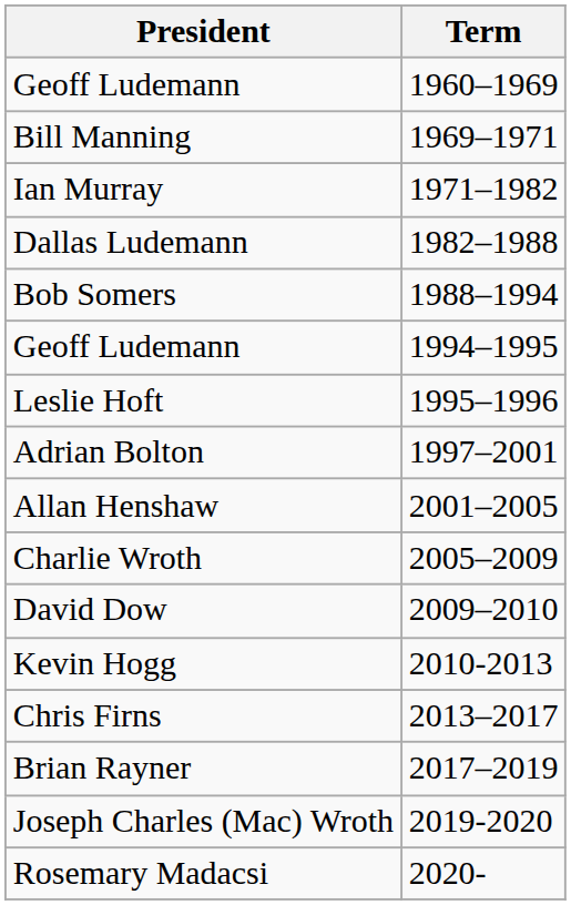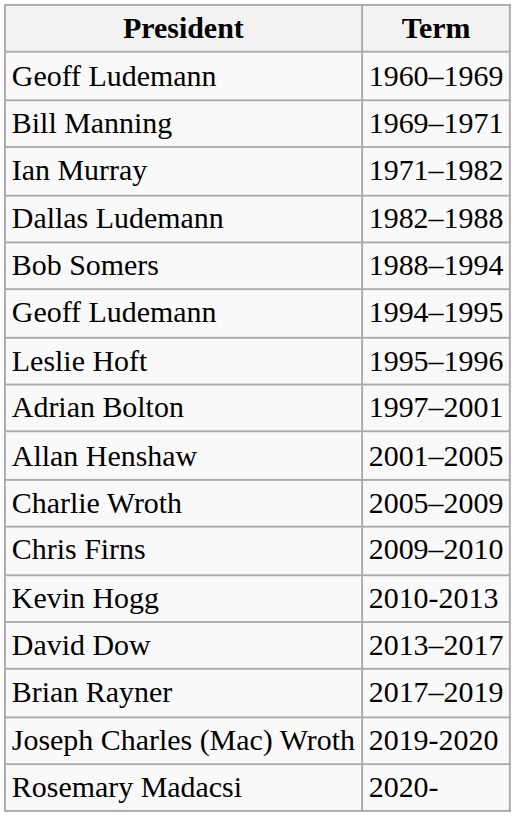row 12 | President: David Dow -> Chris Firns
row 14 | President: Chris Firns -> David Dow
